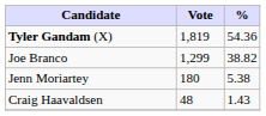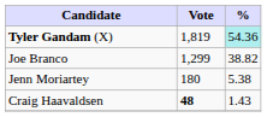Tyler Gandam (X) | %: no background -> paleturquoise background
Craig Haavaldsen | Vote: normal -> bold
